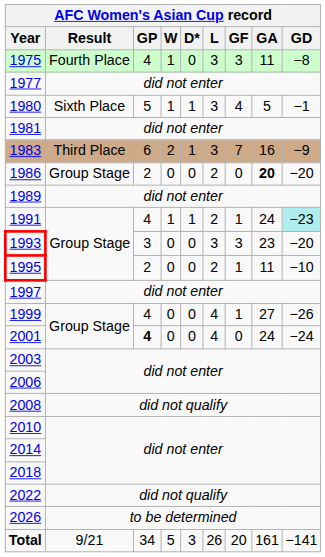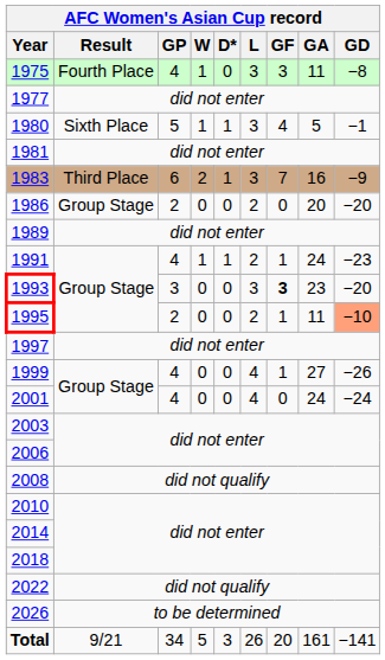1986 | GA: bold -> normal
1991 | GD: paleturquoise background -> no background
1993 | GF: normal -> bold
1995 | GD: no background -> lightsalmon background
2001 | GP: bold -> normal
